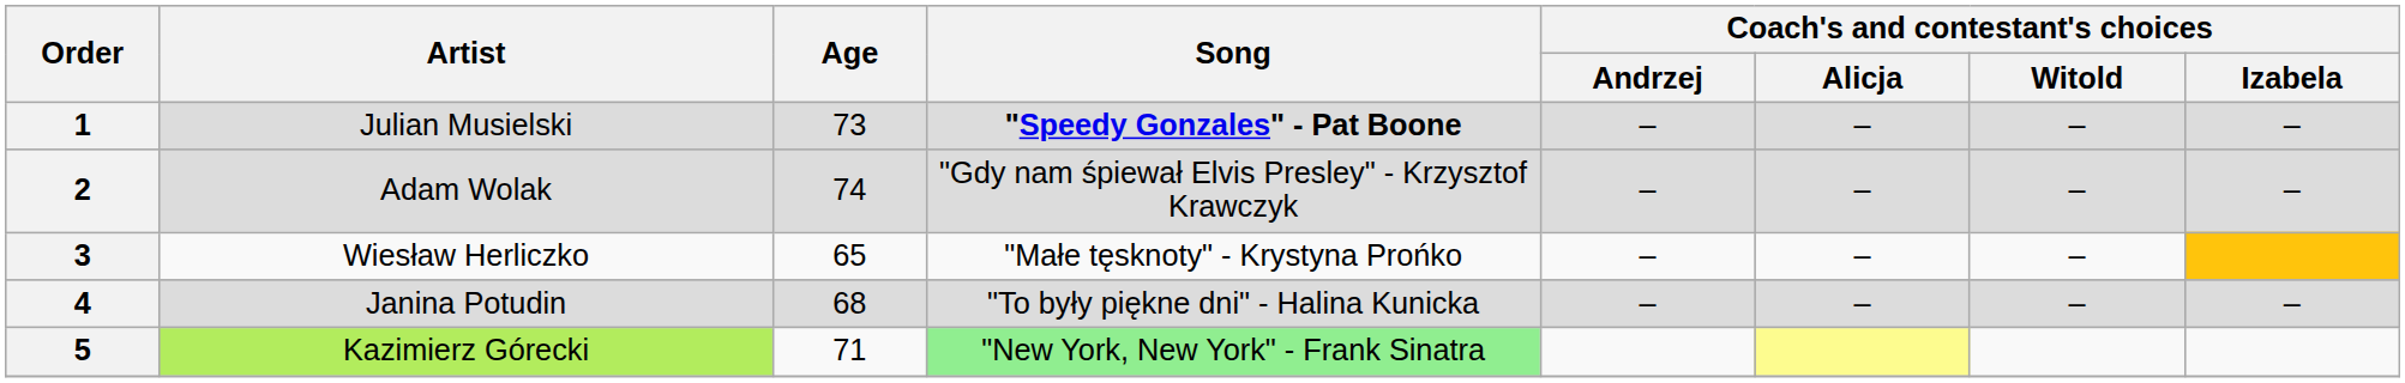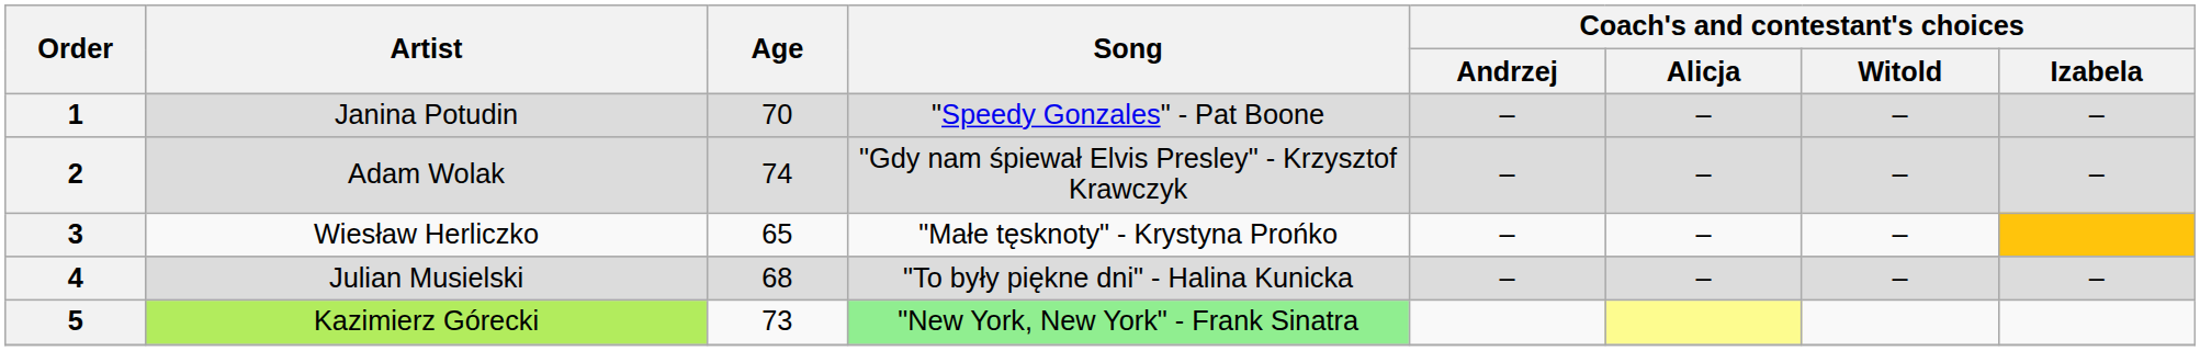1 | Artist: Julian Musielski -> Janina Potudin
1 | Age: 73 -> 70
1 | Song: bold -> normal
4 | Artist: Janina Potudin -> Julian Musielski
5 | Age: 71 -> 73
